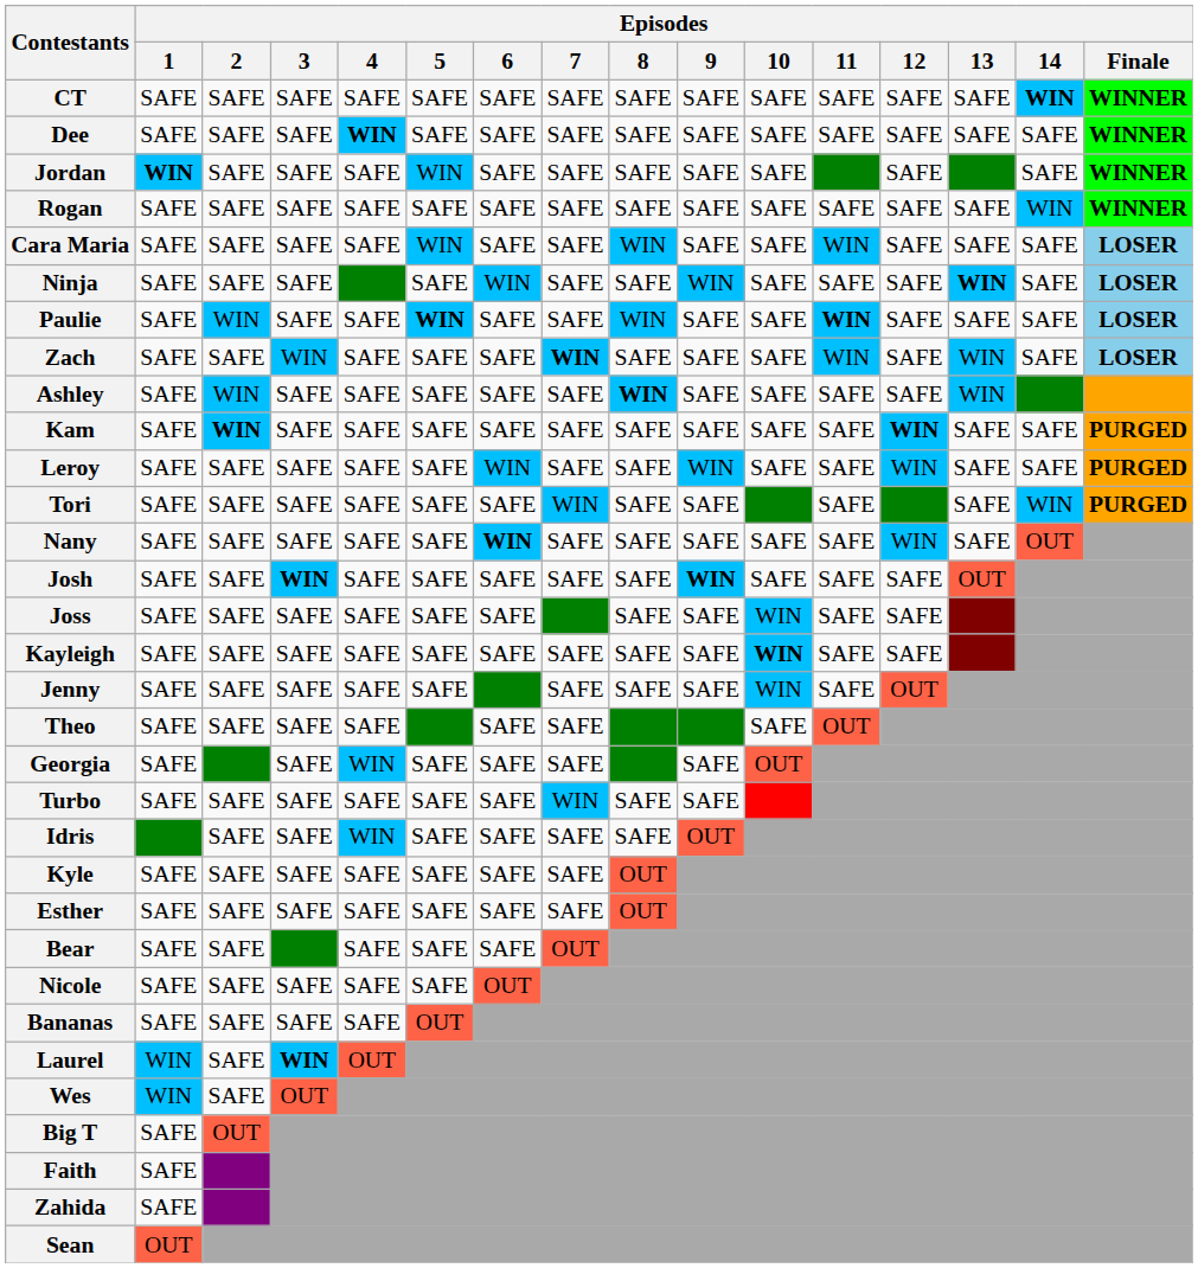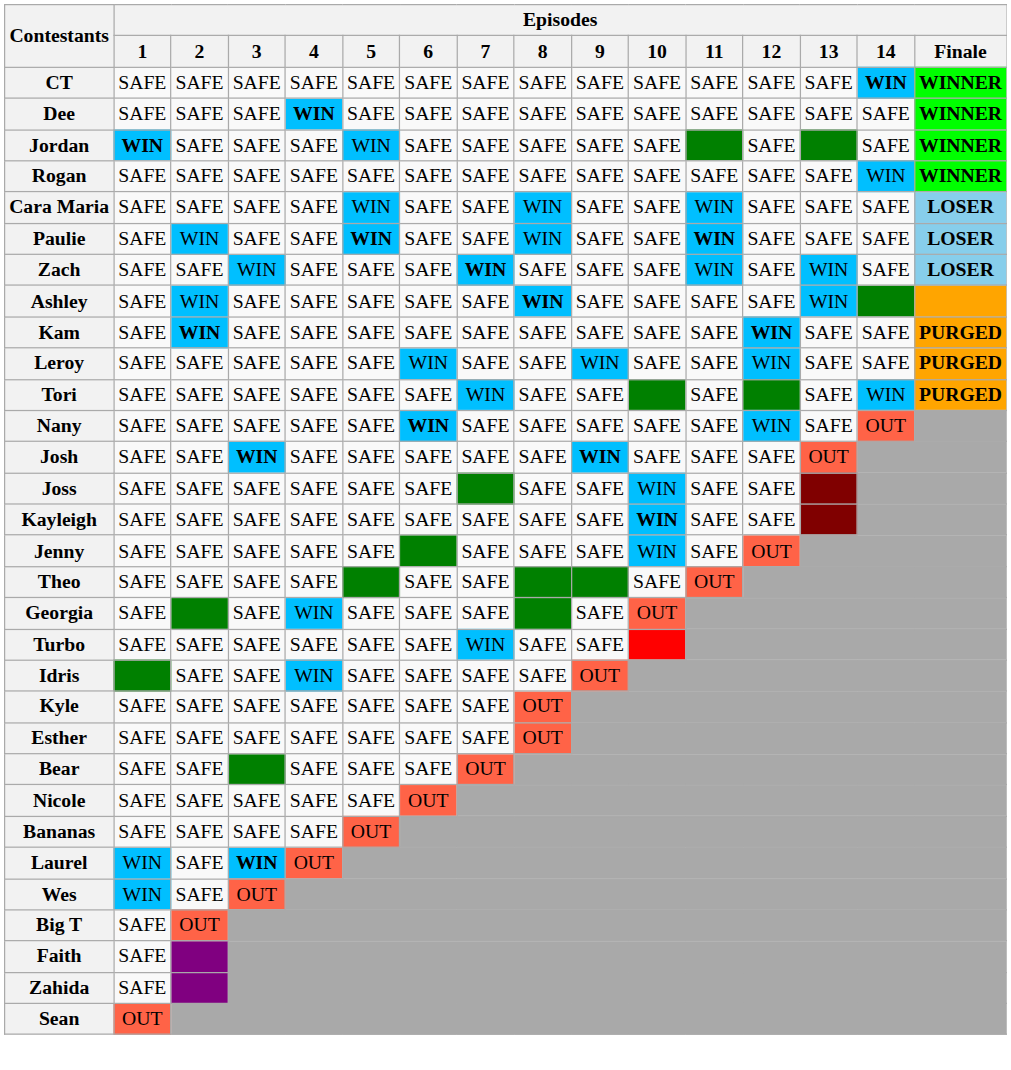- row: Ninja | SAFE | SAFE | SAFE | SAFE | WIN | SAFE | SAFE | WIN | SAFE | SAFE | SAFE | WIN | SAFE | LOSER
